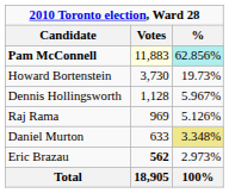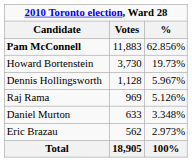Pam McConnell | Votes: lightyellow background -> no background
Pam McConnell | %: paleturquoise background -> no background
Daniel Murton | %: khaki background -> no background
Eric Brazau | Votes: bold -> normal
